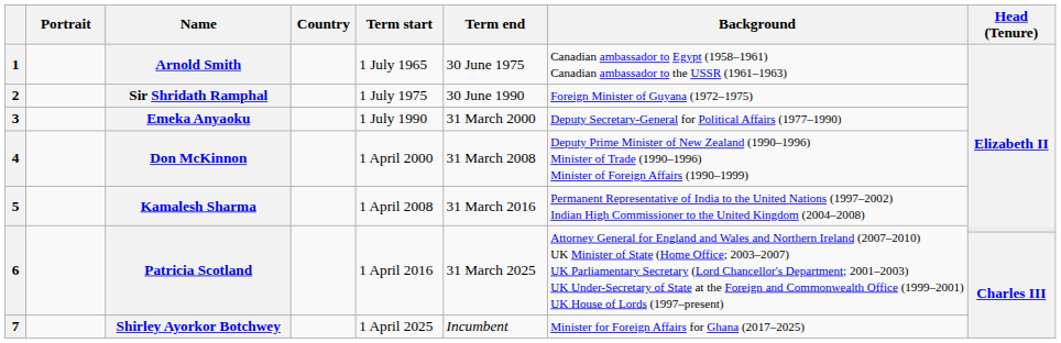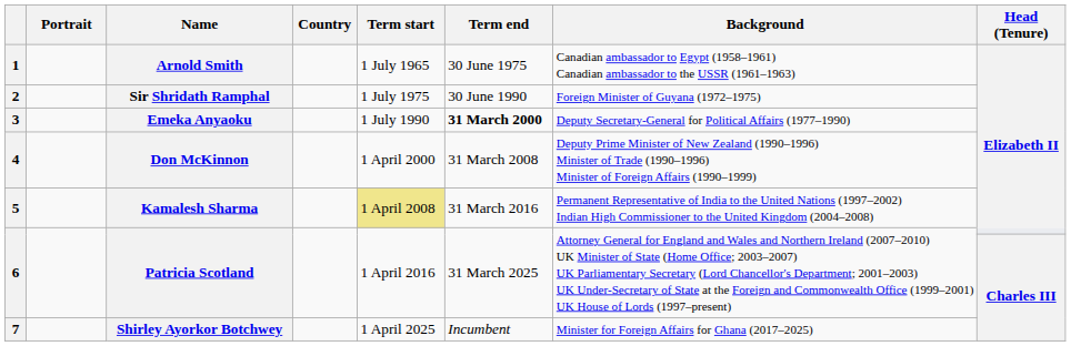Emeka Anyaoku | Term end: normal -> bold
Kamalesh Sharma | Term start: no background -> khaki background
